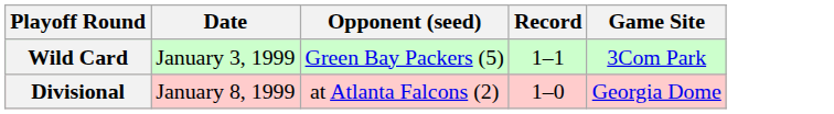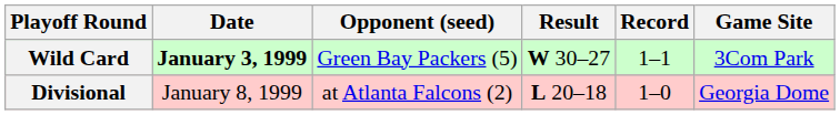+ column: Result | W 30–27 | L 20–18
Wild Card | Date: normal -> bold
